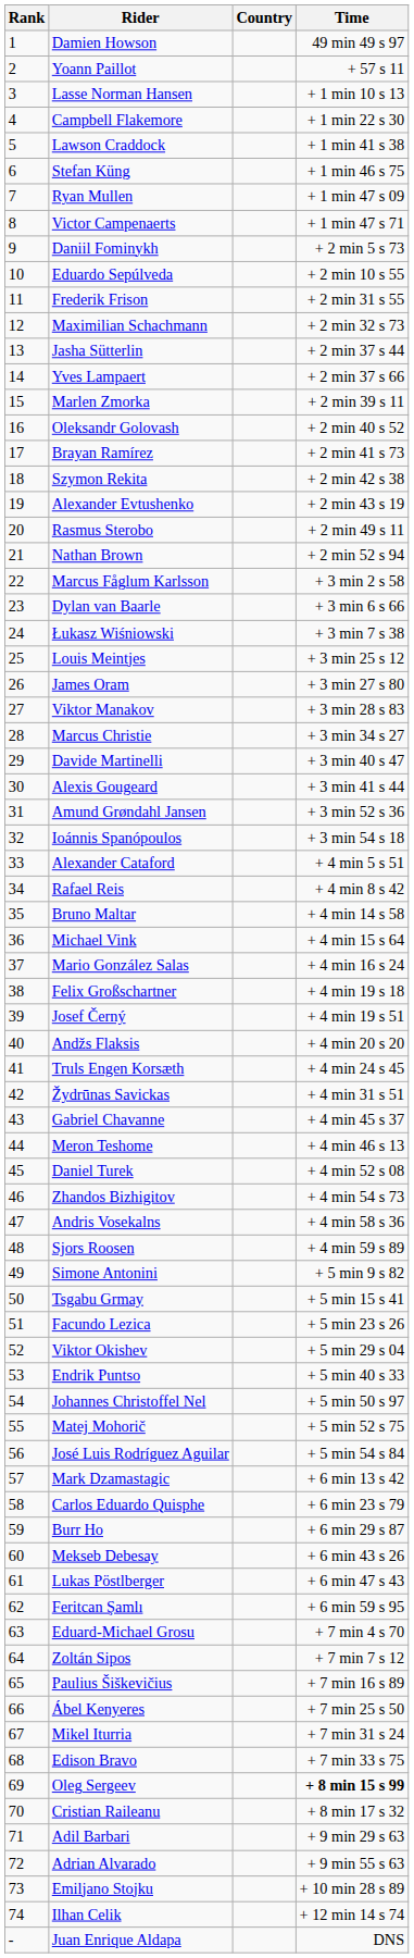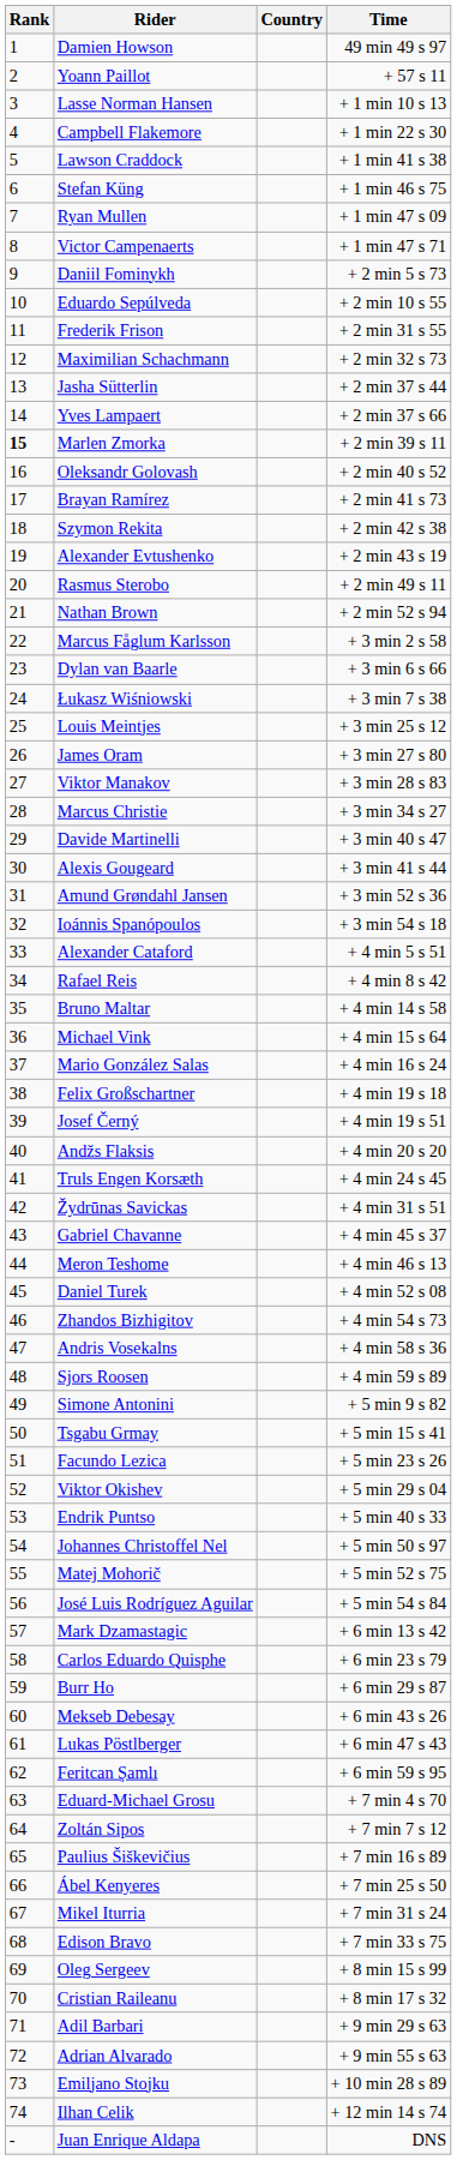Marlen Zmorka | Rank: normal -> bold
Oleg Sergeev | Time: bold -> normal
